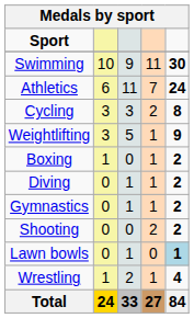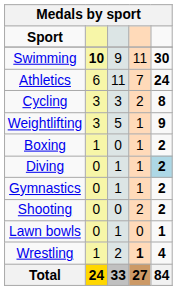Swimming | column 2: normal -> bold
Diving | column 5: no background -> lightblue background
Lawn bowls | column 5: lightblue background -> no background
Wrestling | column 4: normal -> bold
